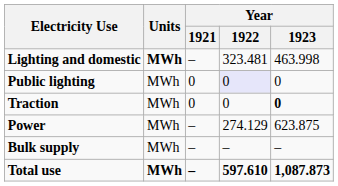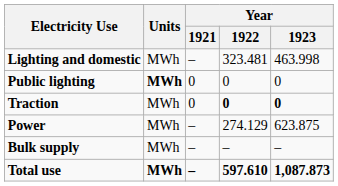Lighting and domestic | Units: bold -> normal
Public lighting | Units: normal -> bold
Public lighting | Year / 1922: lavender background -> no background
Traction | Year / 1922: normal -> bold
